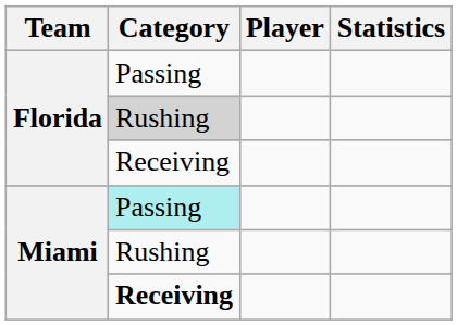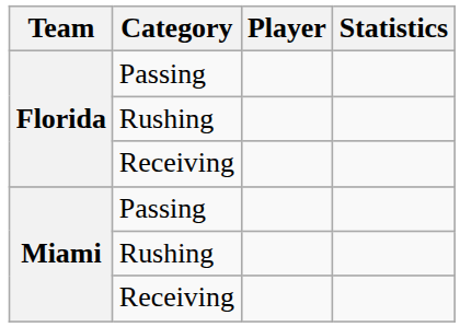Florida / Rushing | Category: lightgrey background -> no background
Miami / Passing | Category: paleturquoise background -> no background
Miami / Receiving | Category: bold -> normal
